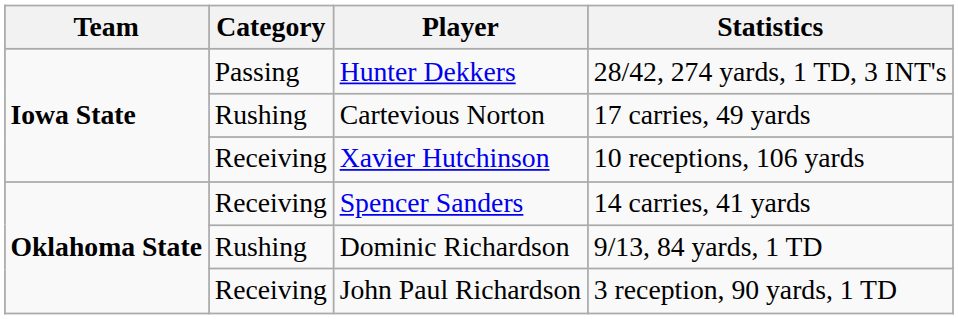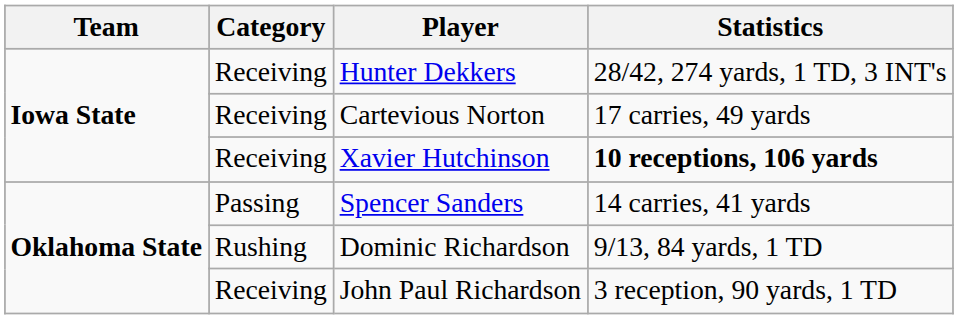Hunter Dekkers | Category: Passing -> Receiving
Cartevious Norton | Category: Rushing -> Receiving
Xavier Hutchinson | Statistics: normal -> bold
Spencer Sanders | Category: Receiving -> Passing
